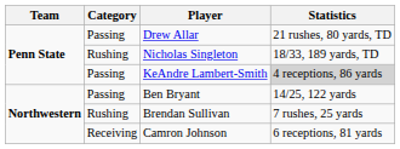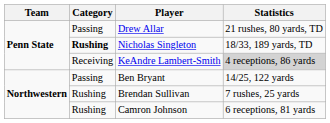Nicholas Singleton | Category: normal -> bold
KeAndre Lambert-Smith | Category: Passing -> Receiving
Camron Johnson | Category: Receiving -> Rushing
